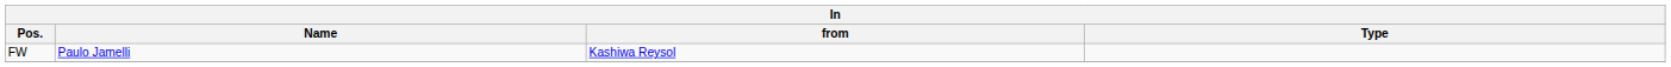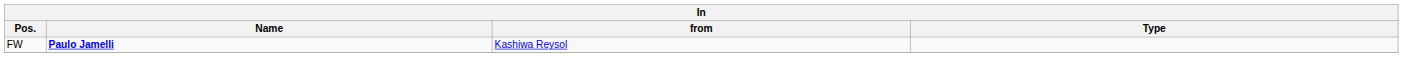FW | Name: normal -> bold
